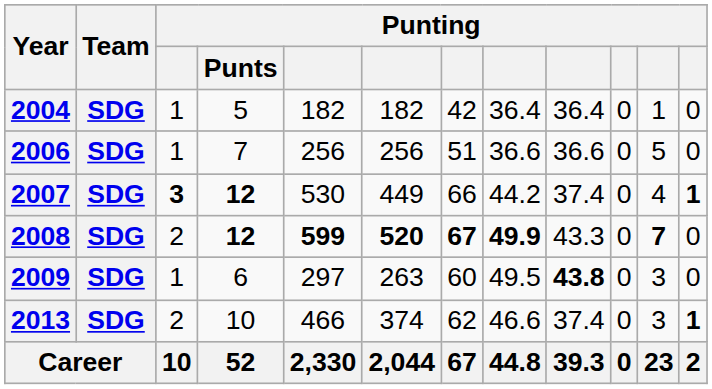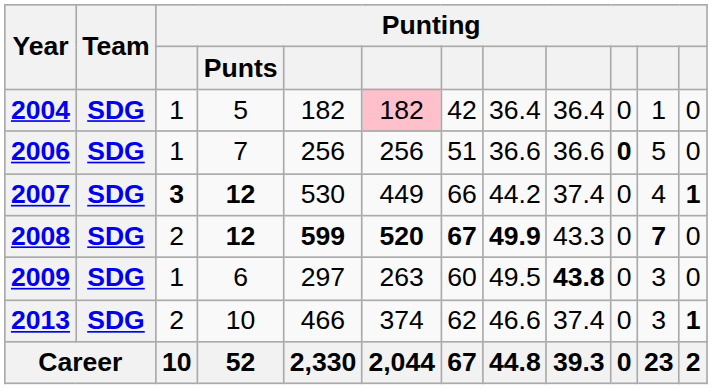2004 | column 6: no background -> pink background
2006 | column 10: normal -> bold
